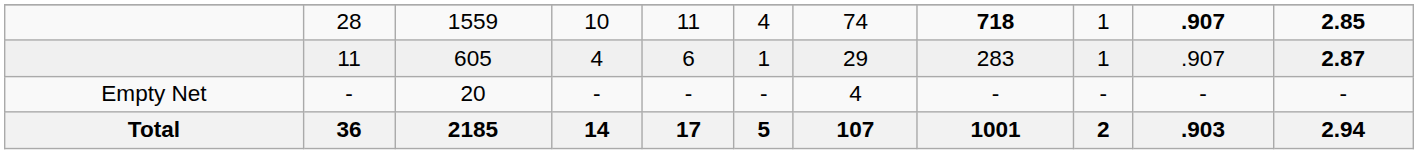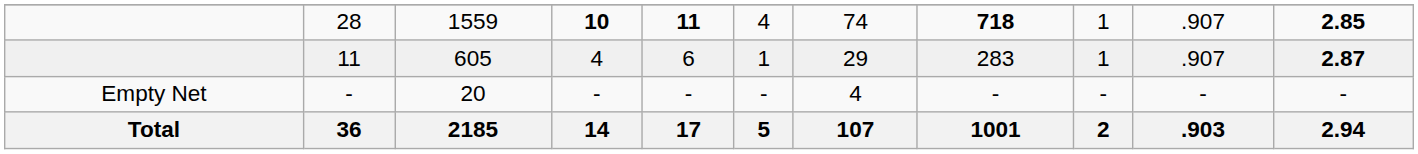28 | column 4: normal -> bold
28 | column 5: normal -> bold
28 | column 10: bold -> normal
